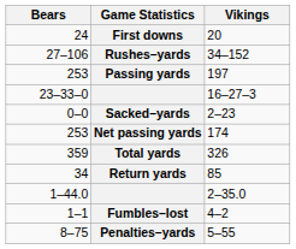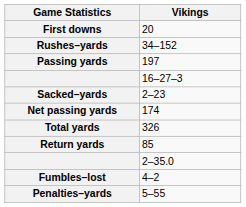- column: Bears | 24 | 27–106 | 253 | 23–33–0 | 0–0 | 253 | 359 | 34 | 1–44.0 | 1–1 | 8–75
